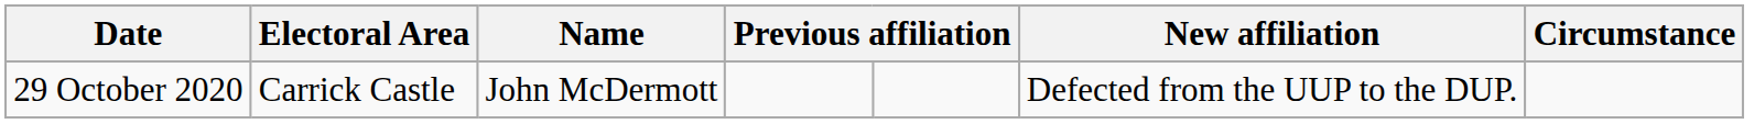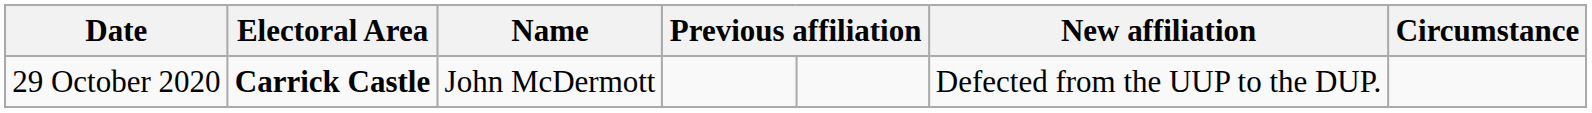29 October 2020 | Electoral Area: normal -> bold
